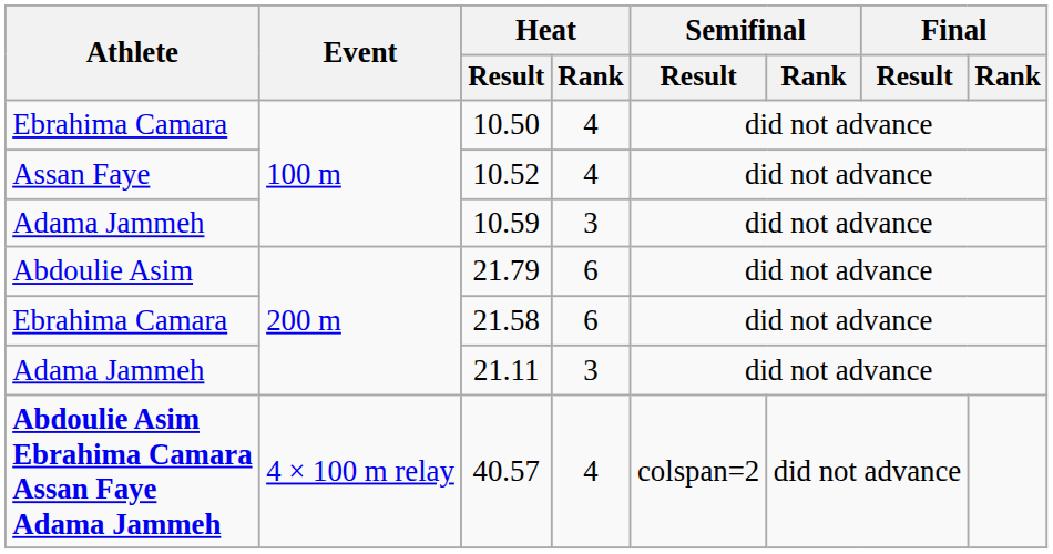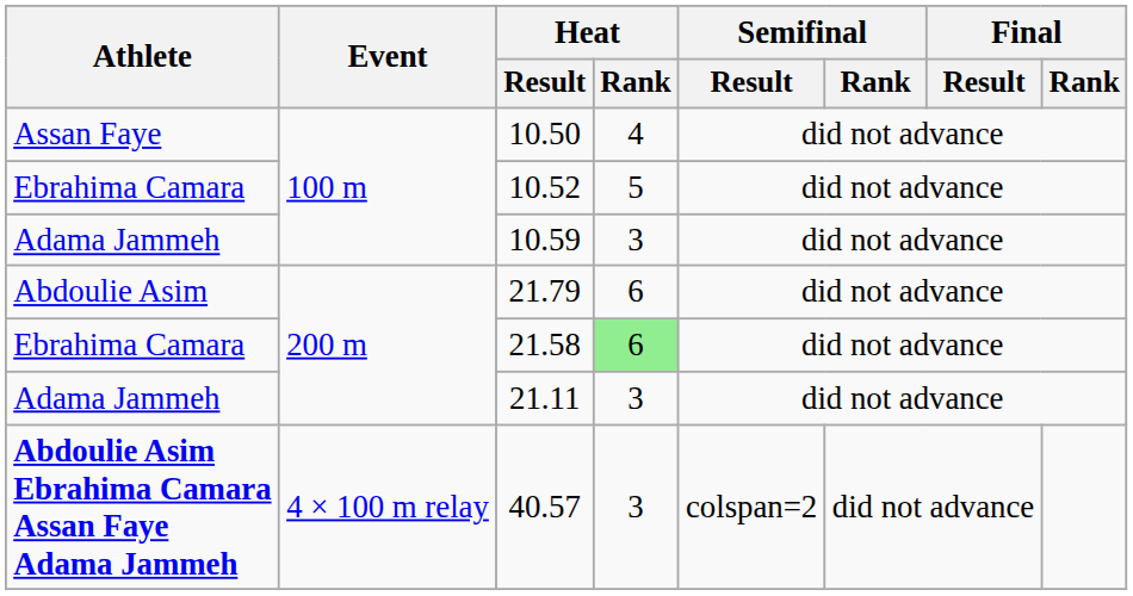10.50 | Athlete: Ebrahima Camara -> Assan Faye
10.52 | Athlete: Assan Faye -> Ebrahima Camara
10.52 | Heat / Rank: 4 -> 5
21.58 | Heat / Rank: no background -> lightgreen background
40.57 | Heat / Rank: 4 -> 3
